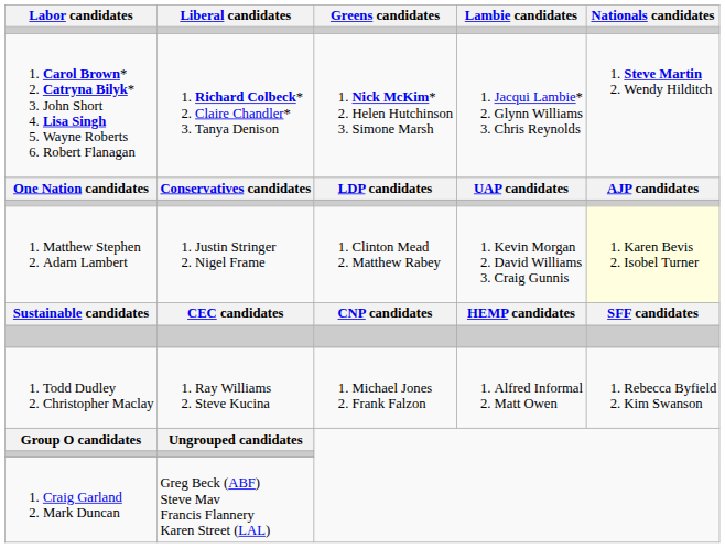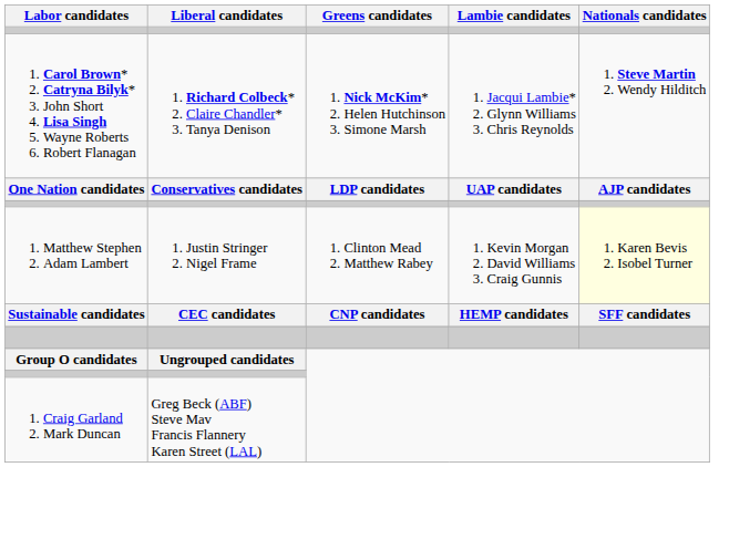- row: Todd Dudley Christopher Maclay | Ray Williams Steve Kucina | Michael Jones Frank Falzon | Alfred Informal Matt Owen | Rebecca Byfield Kim Swanson
